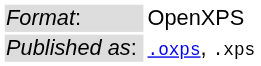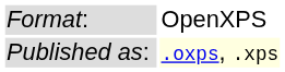Published as: | column 2: no background -> lightyellow background
